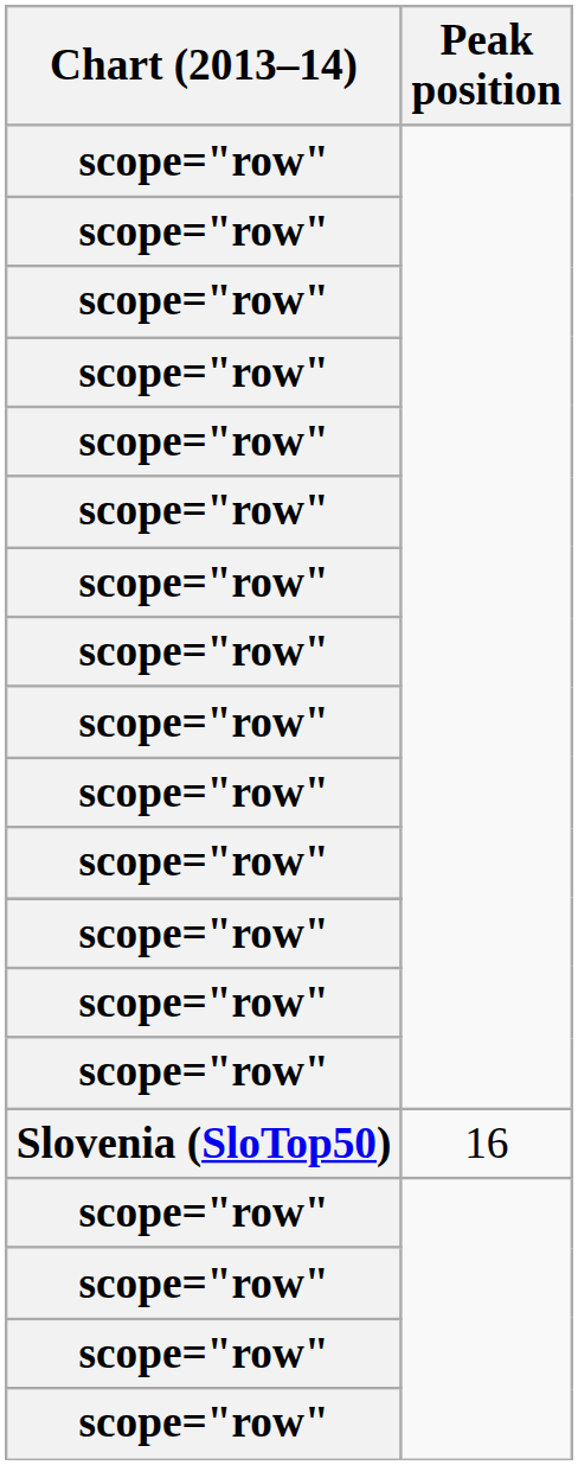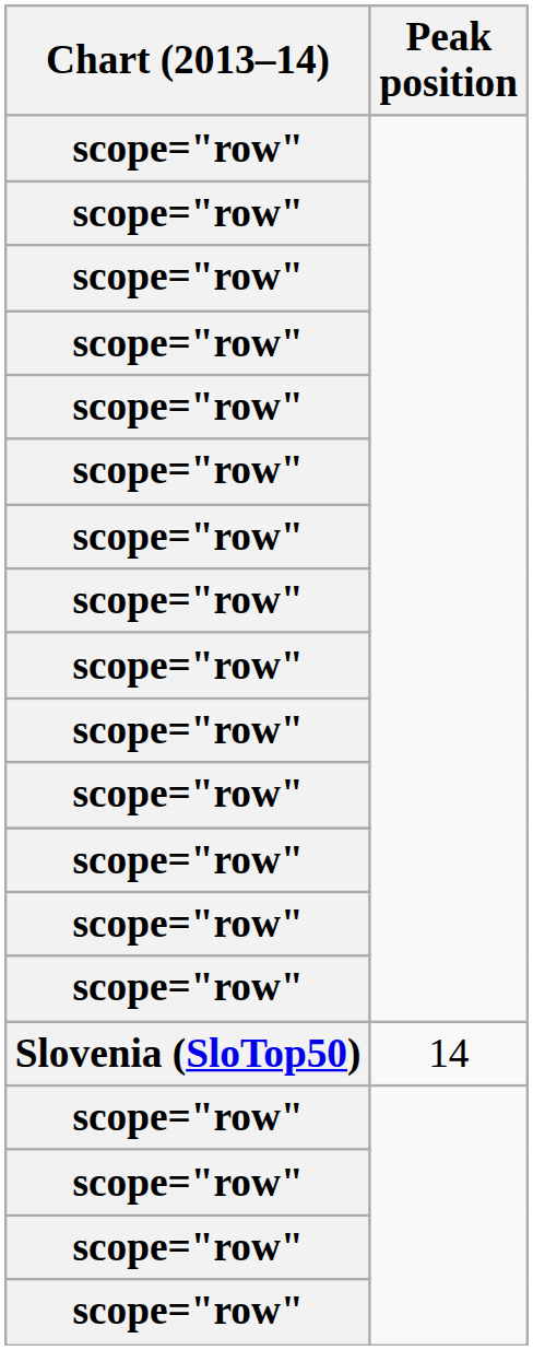Slovenia (SloTop50) | Peak position: 16 -> 14
